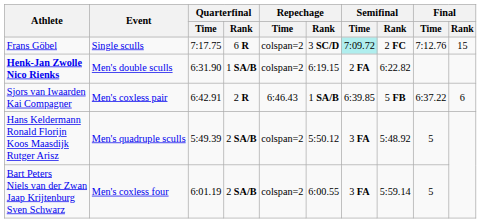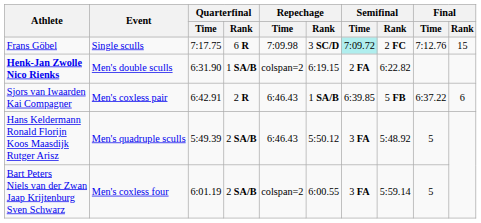Frans Göbel | Repechage / Time: colspan=2 -> 7:09.98
Hans Keldermann Ronald Florijn Koos Maasdijk Rutger Arisz | Repechage / Time: colspan=2 -> 6:46.43
